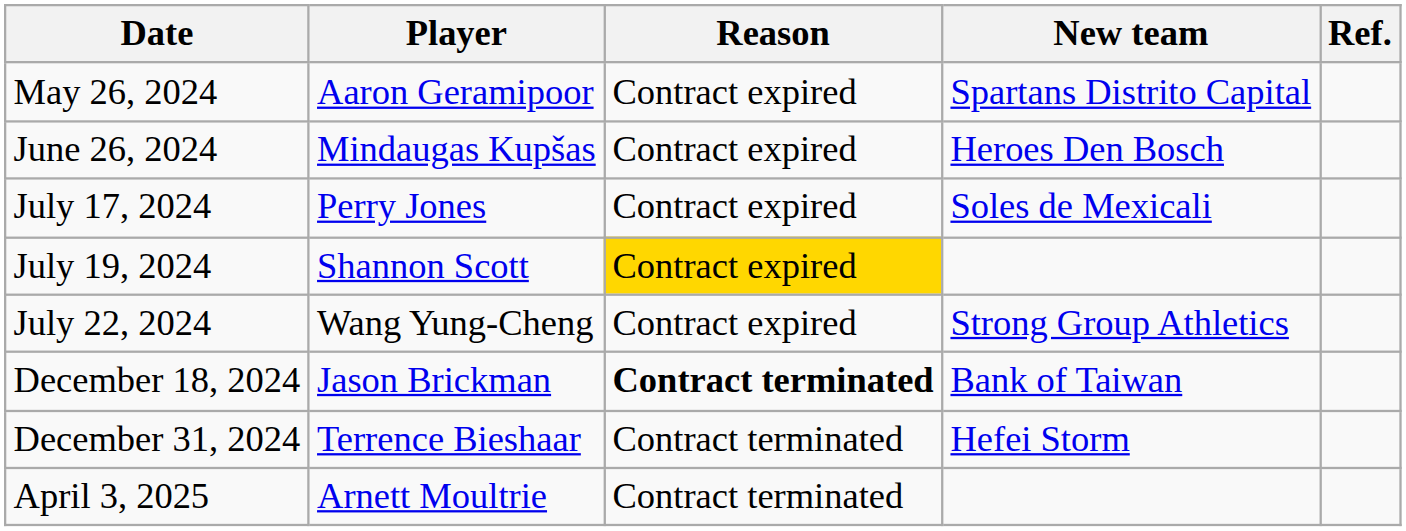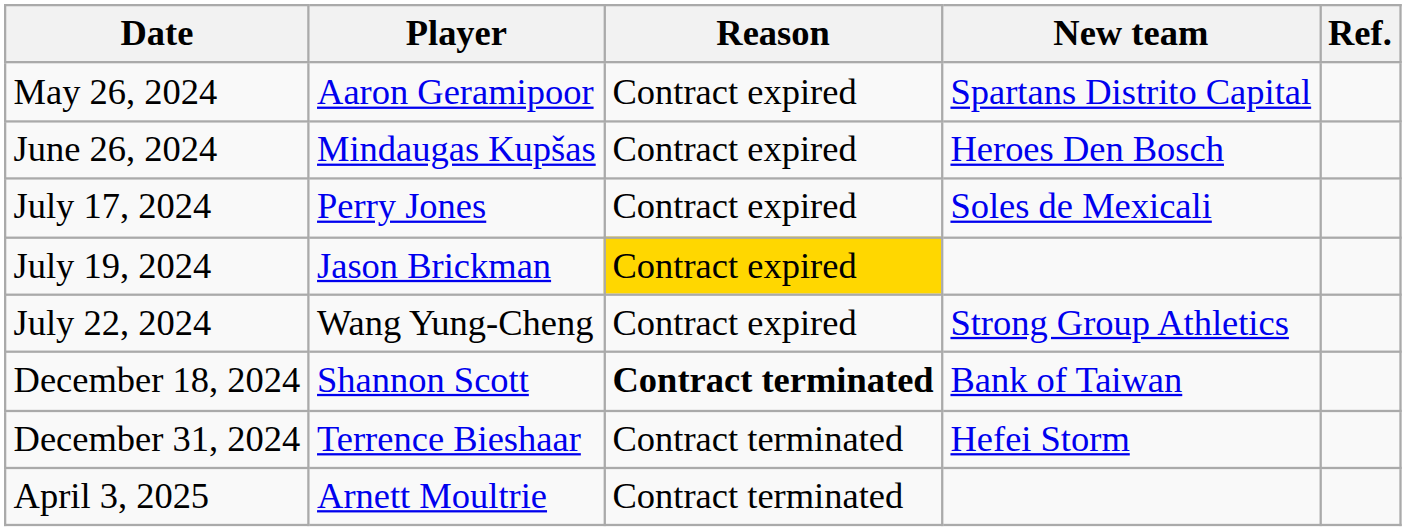July 19, 2024 | Player: Shannon Scott -> Jason Brickman
December 18, 2024 | Player: Jason Brickman -> Shannon Scott
